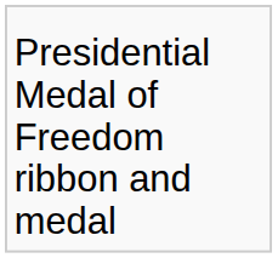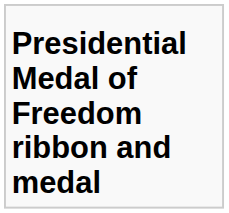row 1 | column 1: normal -> bold
